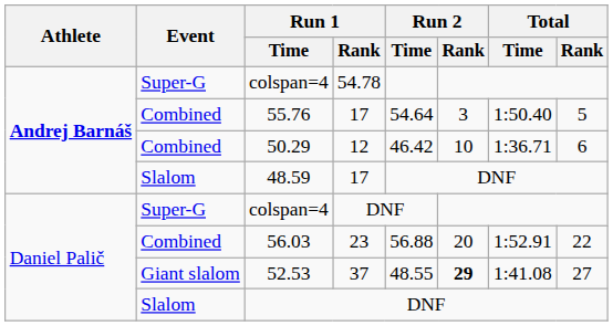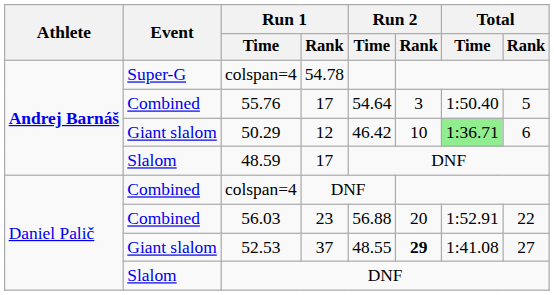50.29 | Event: Combined -> Giant slalom
50.29 | Total / Time: no background -> lightgreen background
colspan=4 / DNF | Event: Super-G -> Combined
